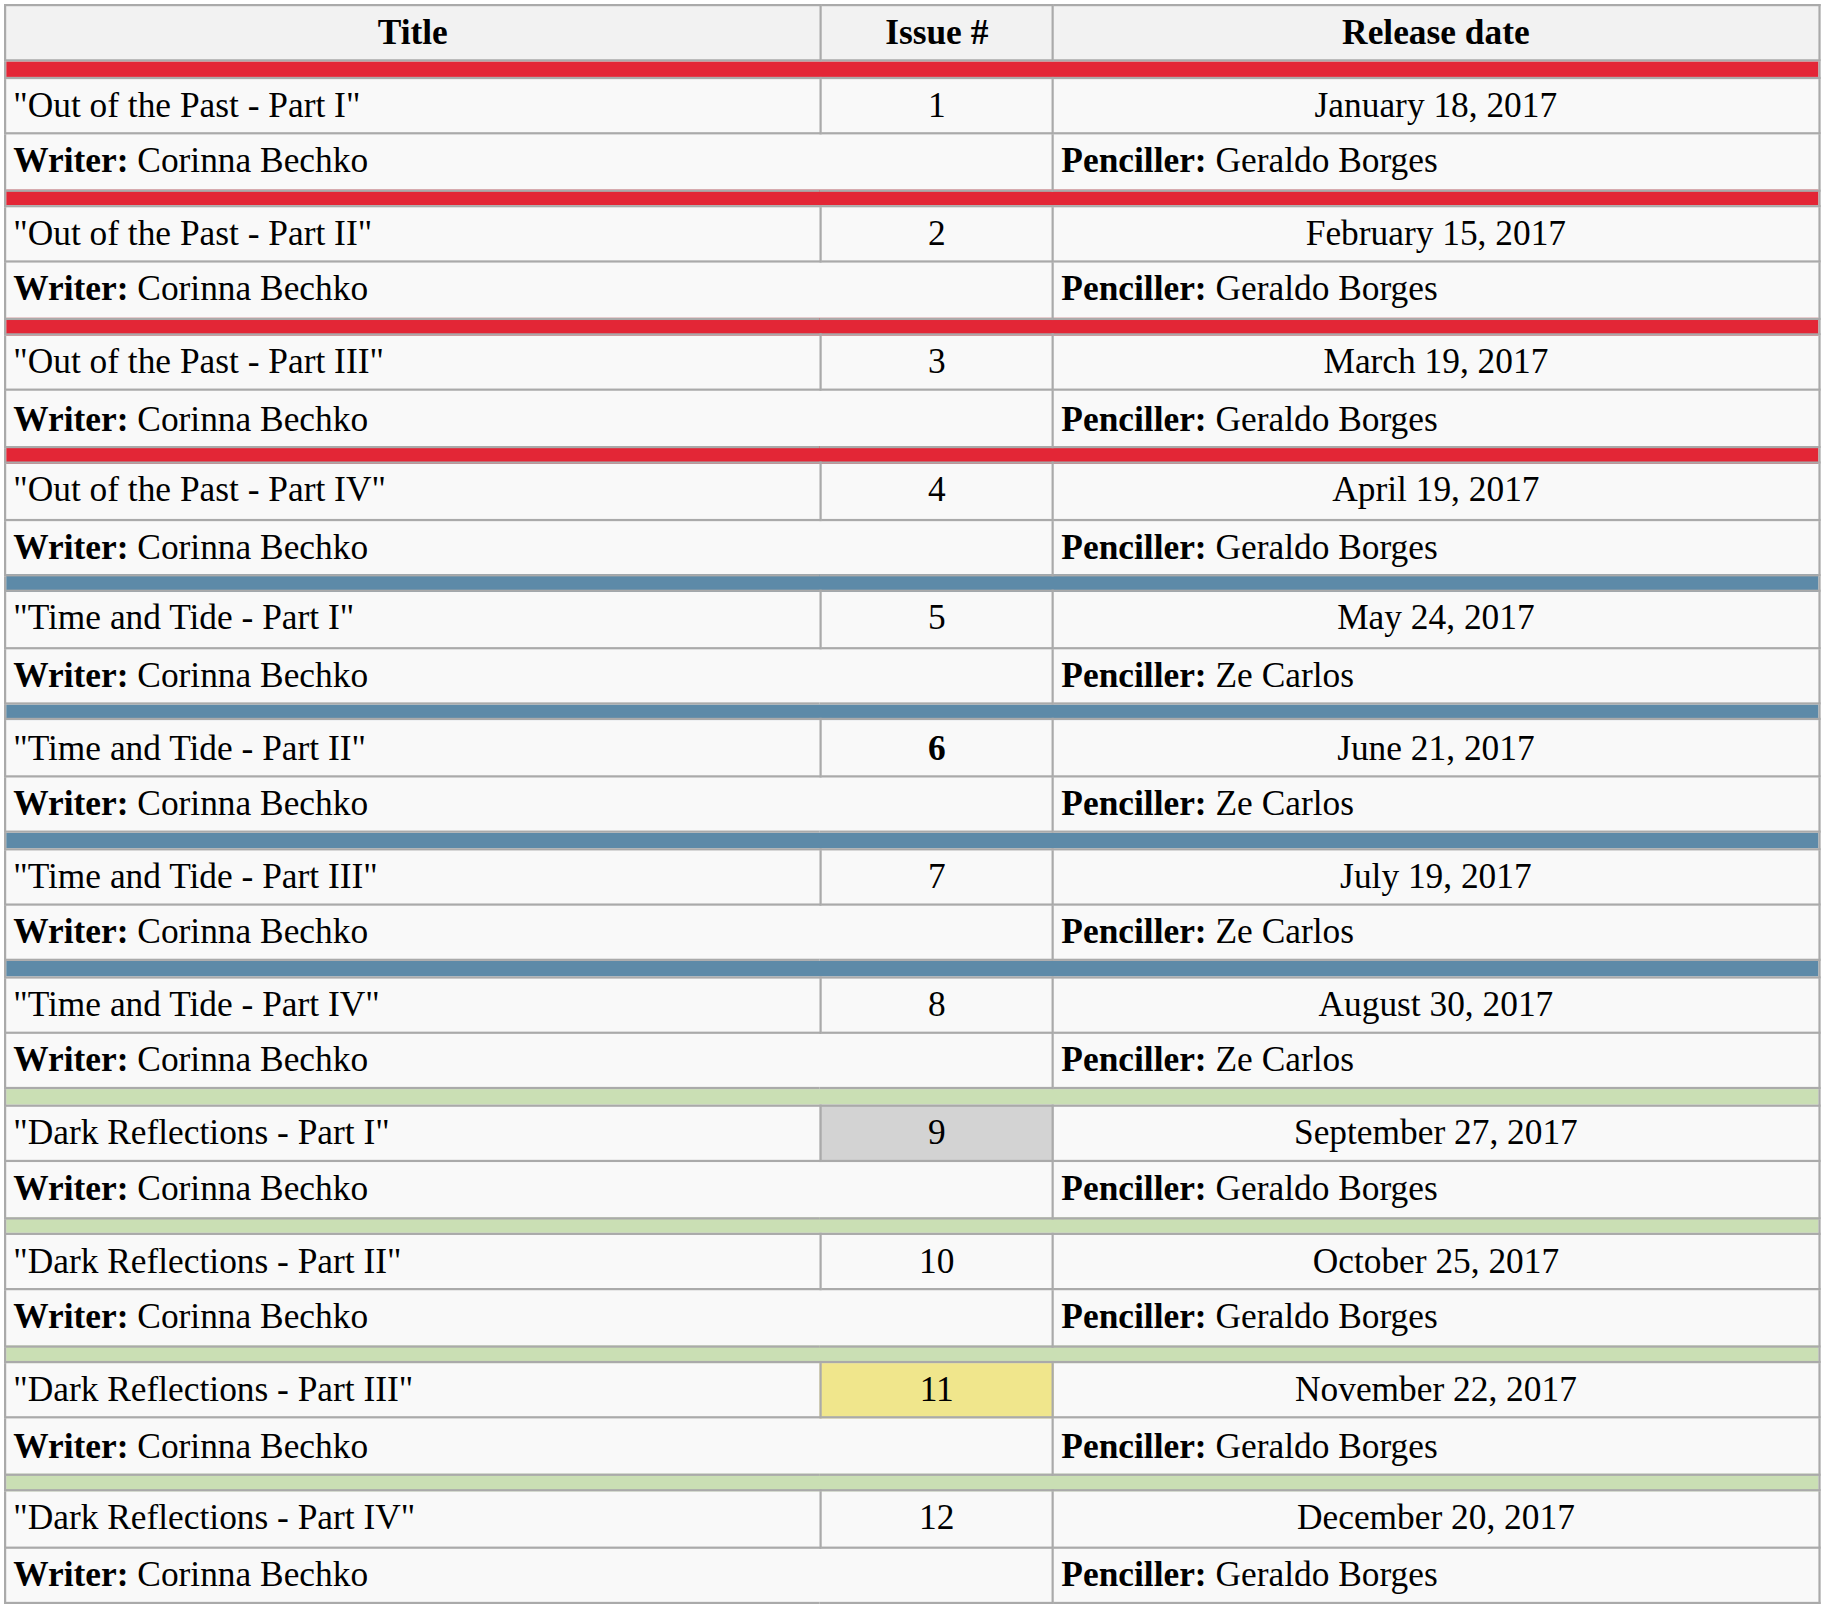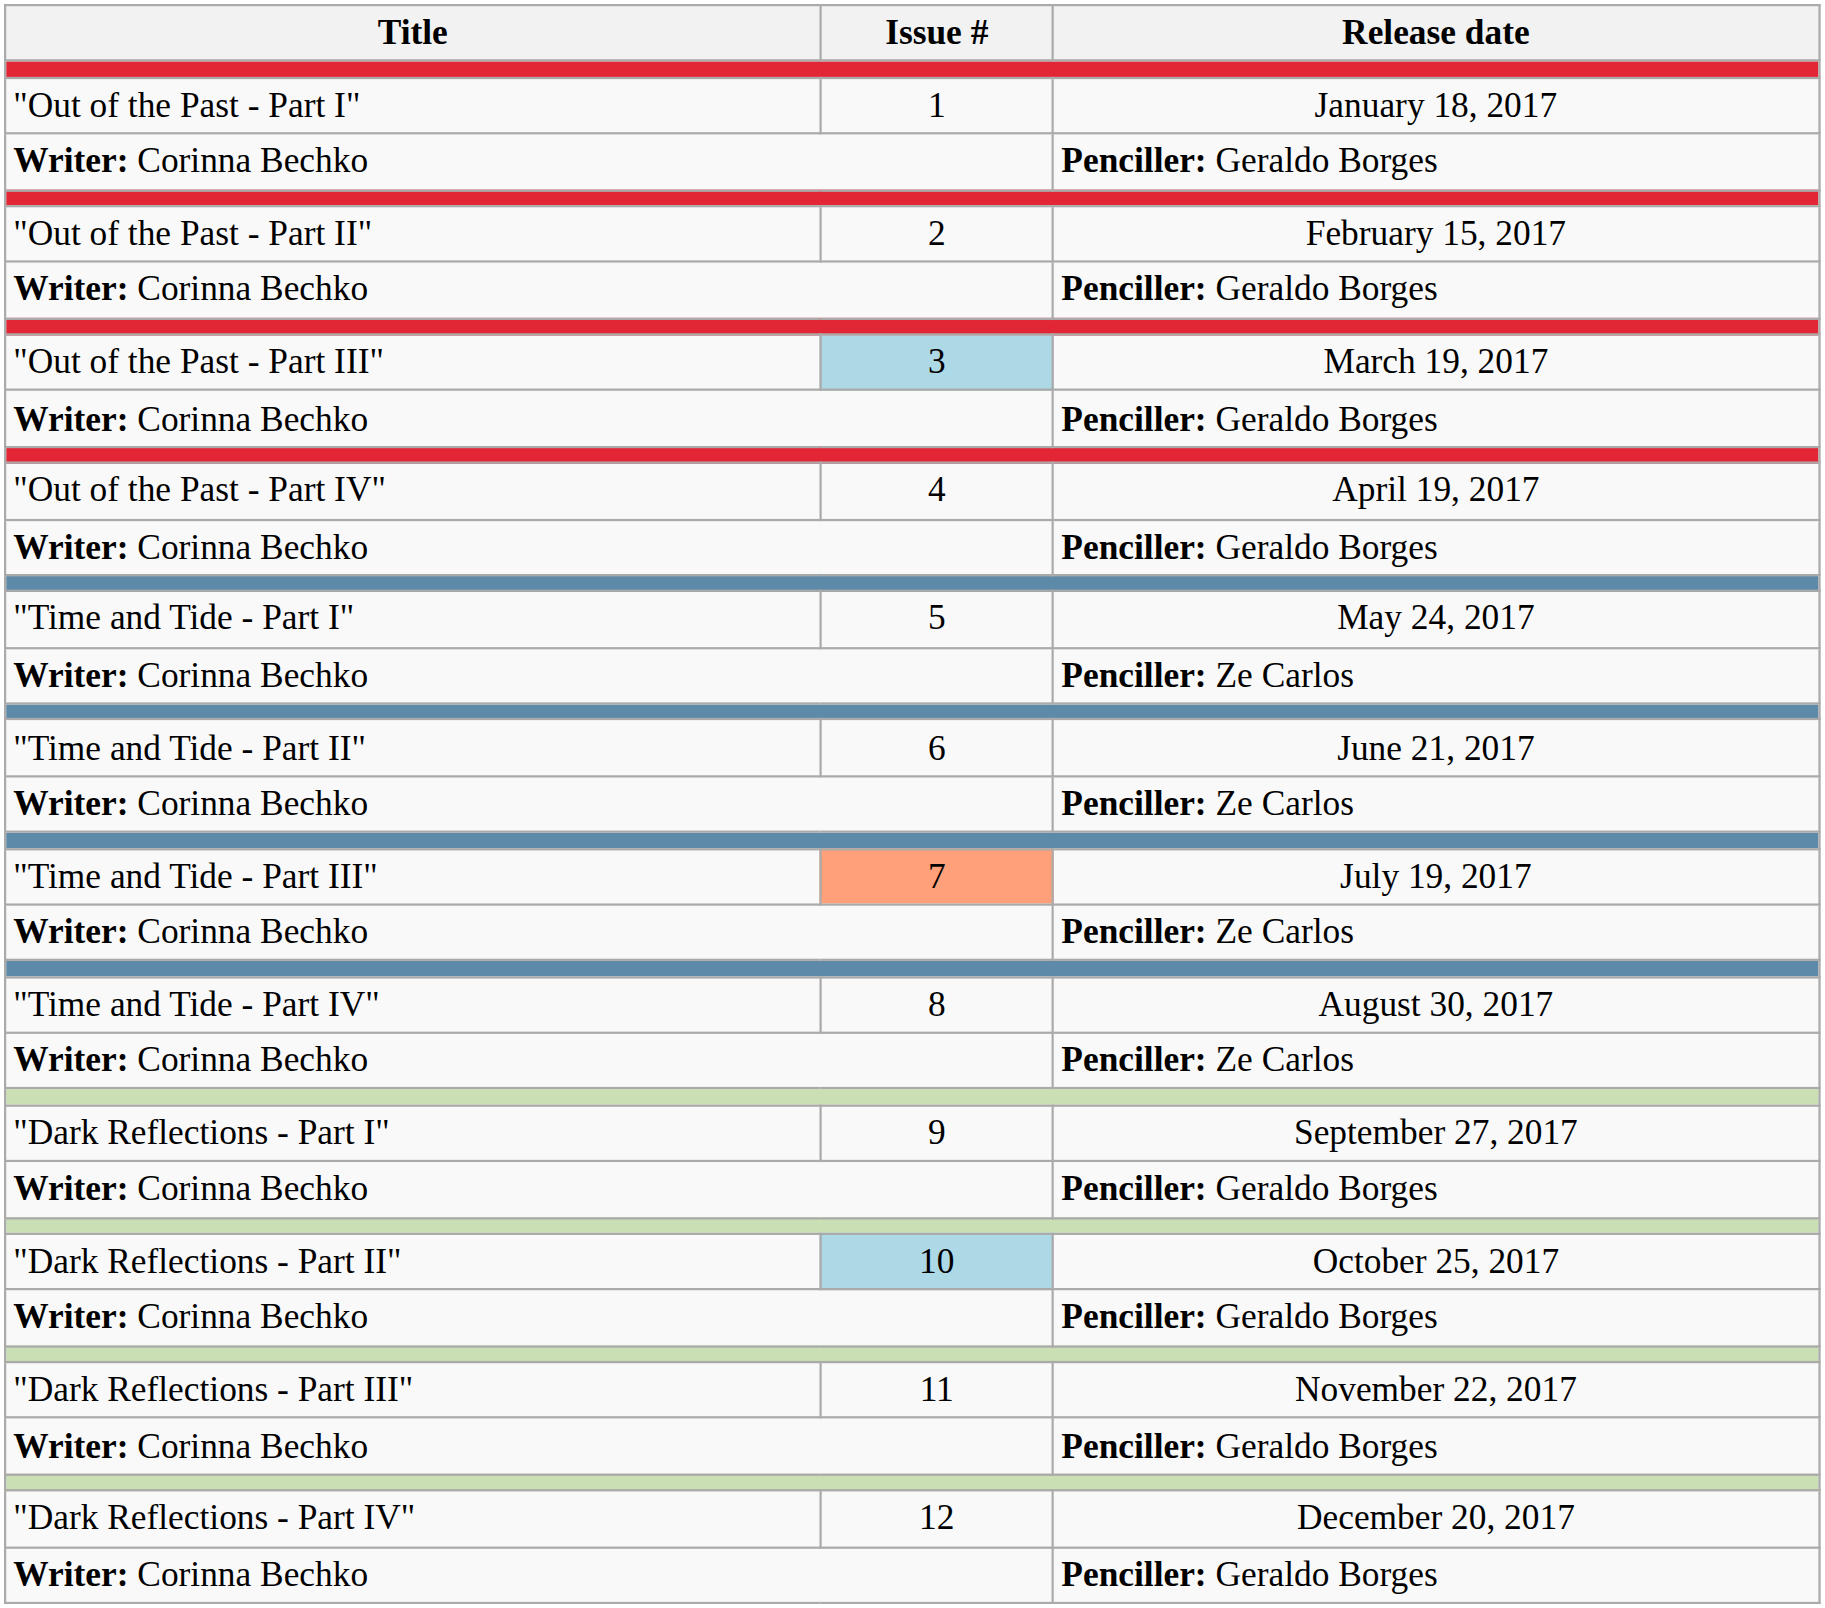March 19, 2017 | Issue #: no background -> lightblue background
June 21, 2017 | Issue #: bold -> normal
July 19, 2017 | Issue #: no background -> lightsalmon background
September 27, 2017 | Issue #: lightgrey background -> no background
October 25, 2017 | Issue #: no background -> lightblue background
November 22, 2017 | Issue #: khaki background -> no background
